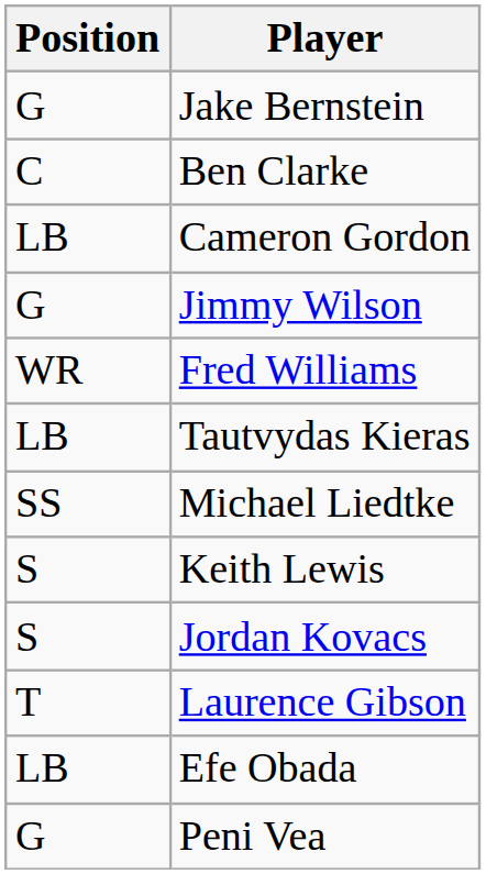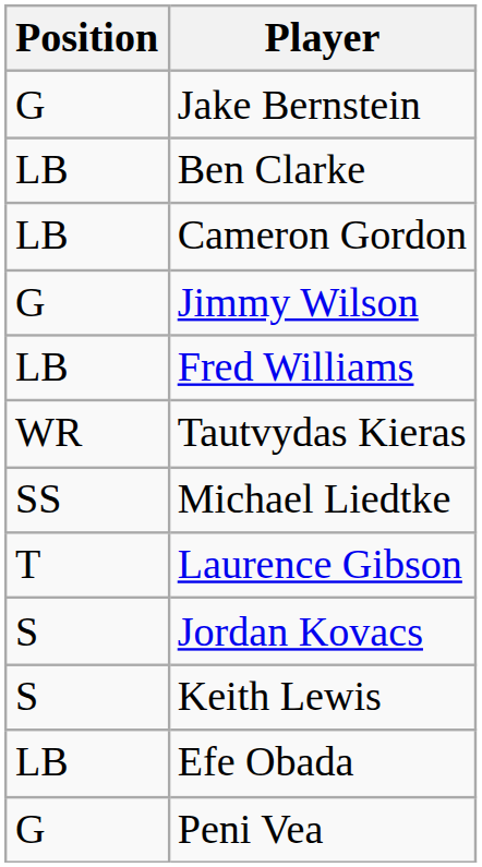Ben Clarke | Position: C -> LB
Fred Williams | Position: WR -> LB
Tautvydas Kieras | Position: LB -> WR
rows swapped: Laurence Gibson <-> Keith Lewis
